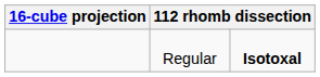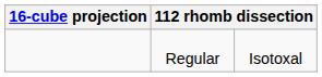Regular | column 3: bold -> normal
